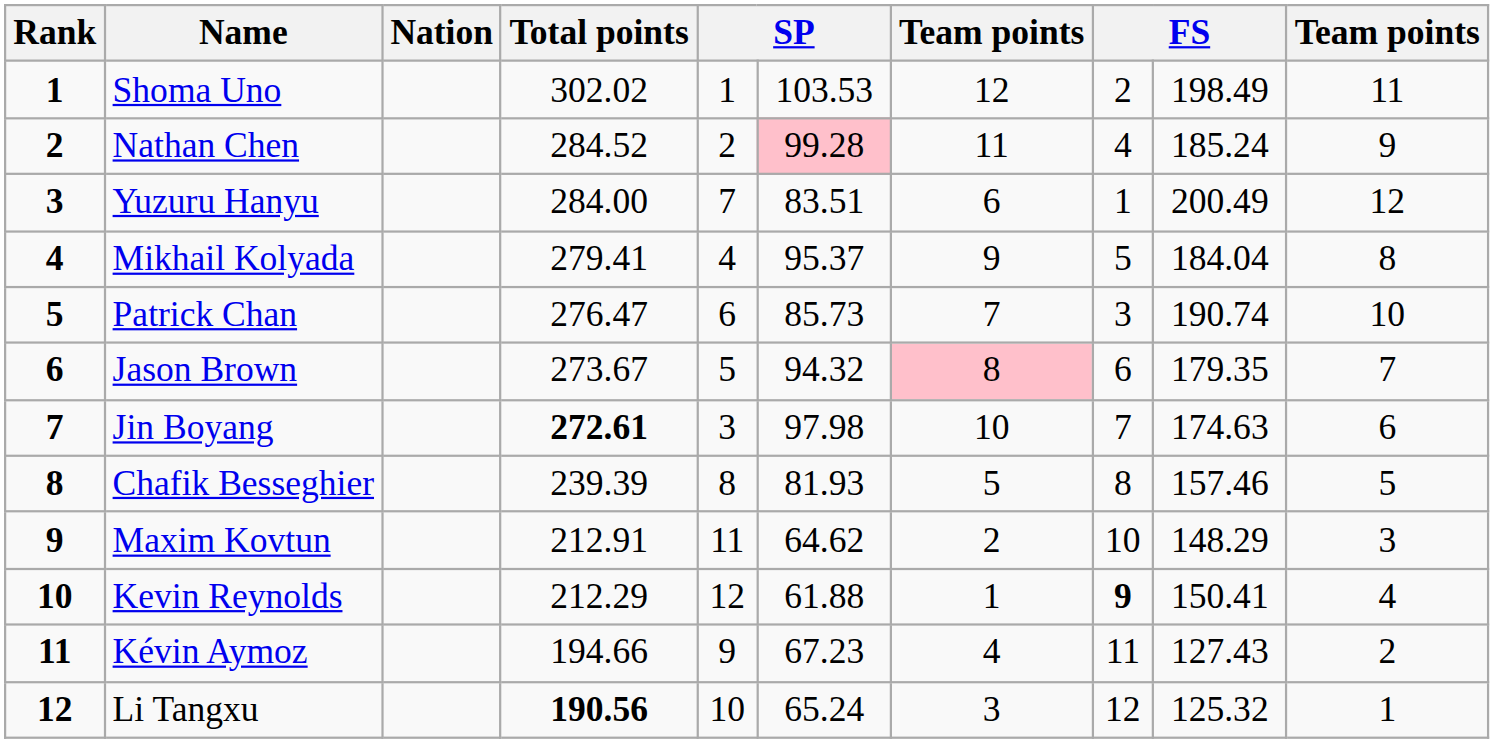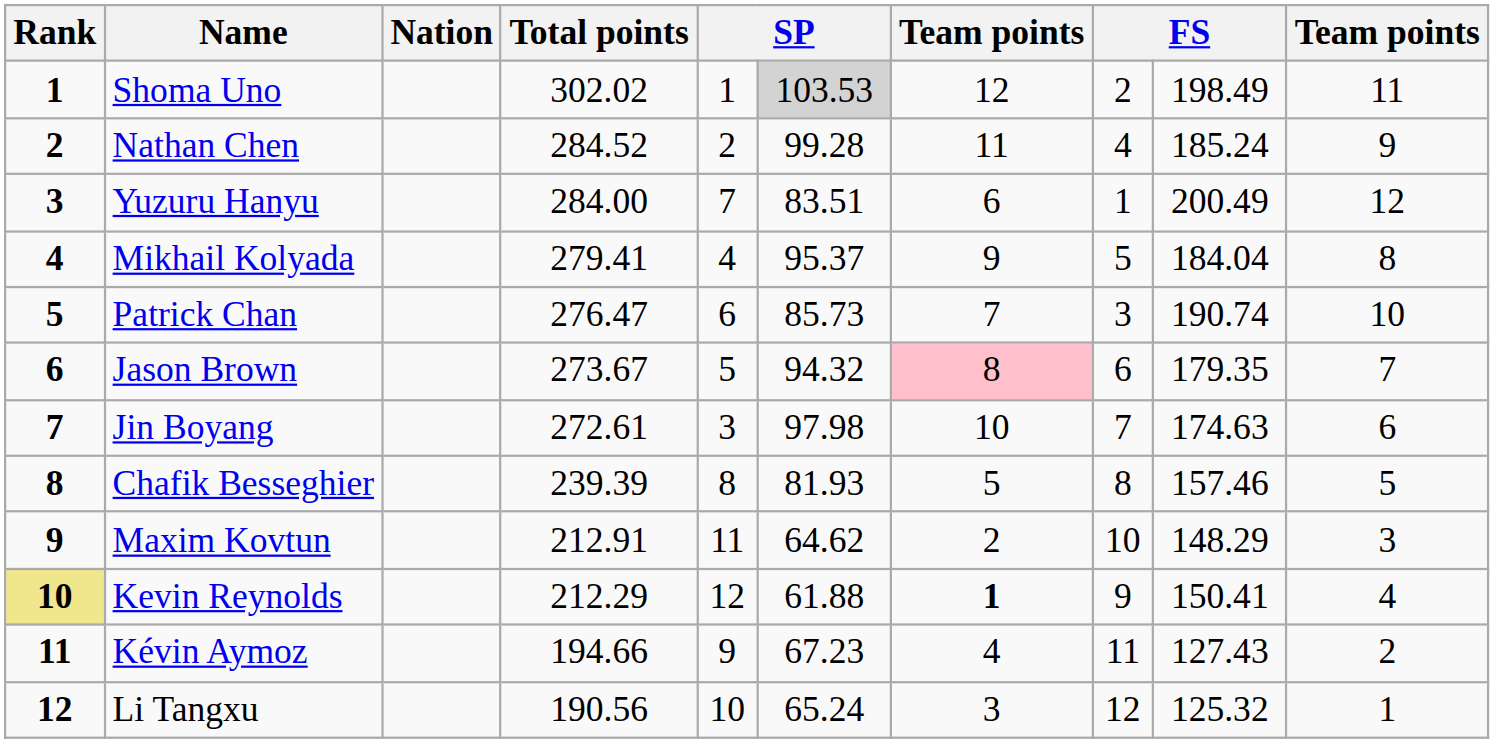Shoma Uno | column 6: no background -> lightgrey background
Nathan Chen | column 6: pink background -> no background
Jin Boyang | Total points: bold -> normal
Kevin Reynolds | Rank: no background -> khaki background
Kevin Reynolds | column 7: normal -> bold
Kevin Reynolds | column 8: bold -> normal
Li Tangxu | Total points: bold -> normal
